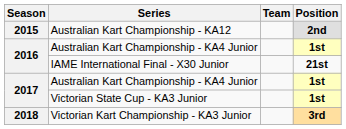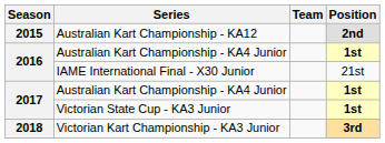IAME International Final - X30 Junior | Position: bold -> normal
